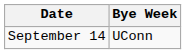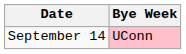September 14 | column 2: no background -> pink background
